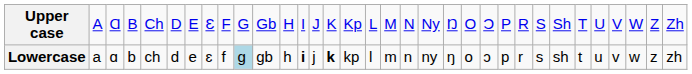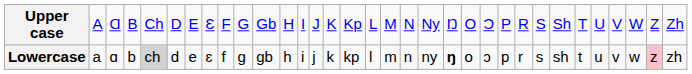Lowercase | column 5: no background -> lightgrey background
Lowercase | column 10: lightblue background -> no background
Lowercase | column 13: bold -> normal
Lowercase | column 15: bold -> normal
Lowercase | column 21: normal -> bold
Lowercase | column 32: no background -> pink background
